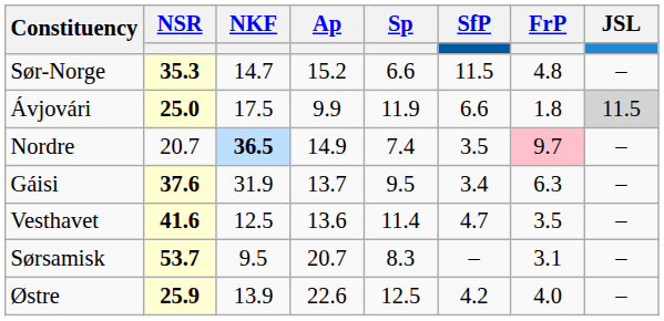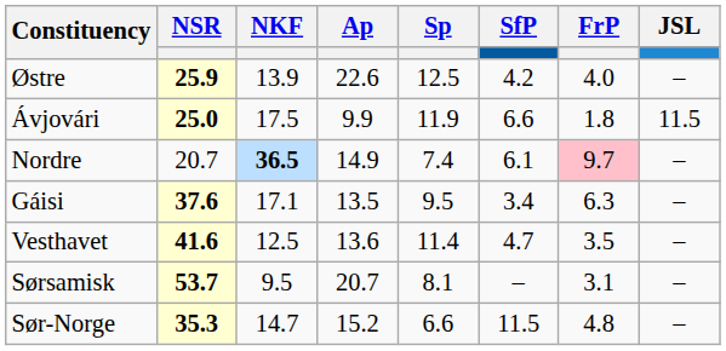rows swapped: Østre <-> Sør-Norge
Ávjovári | JSL: lightgrey background -> no background
Nordre | SfP: 3.5 -> 6.1
Gáisi | NKF: 31.9 -> 17.1
Gáisi | Ap: 13.7 -> 13.5
Sørsamisk | Sp: 8.3 -> 8.1
